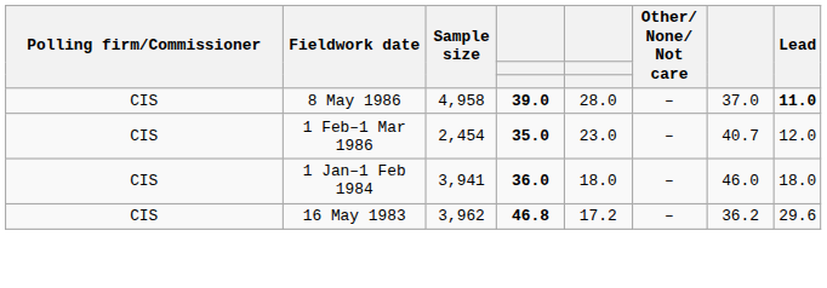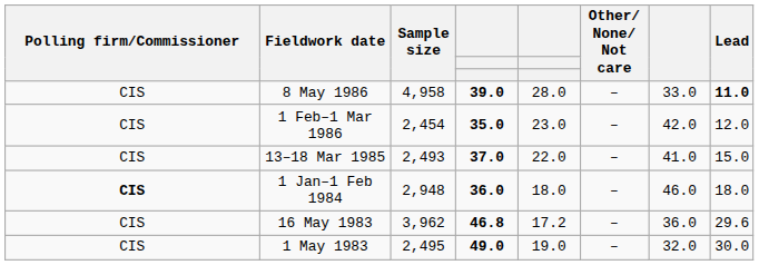8 May 1986 | column 7: 37.0 -> 33.0
1 Feb–1 Mar 1986 | column 7: 40.7 -> 42.0
+ row: CIS | 13–18 Mar 1985 | 2,493 | 37.0 | 22.0 | – | 41.0 | 15.0
1 Jan–1 Feb 1984 | Polling firm/Commissioner: normal -> bold
1 Jan–1 Feb 1984 | Sample size: 3,941 -> 2,948
16 May 1983 | column 7: 36.2 -> 36.0
+ row: CIS | 1 May 1983 | 2,495 | 49.0 | 19.0 | – | 32.0 | 30.0
